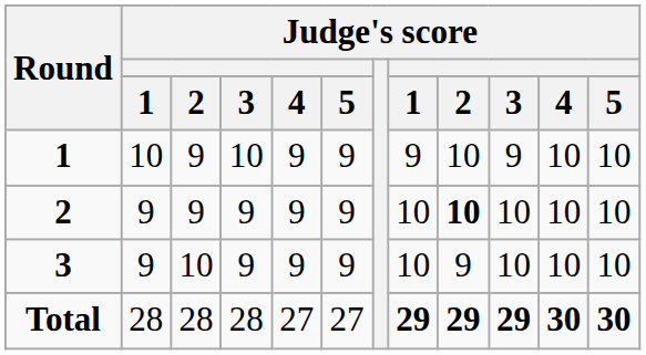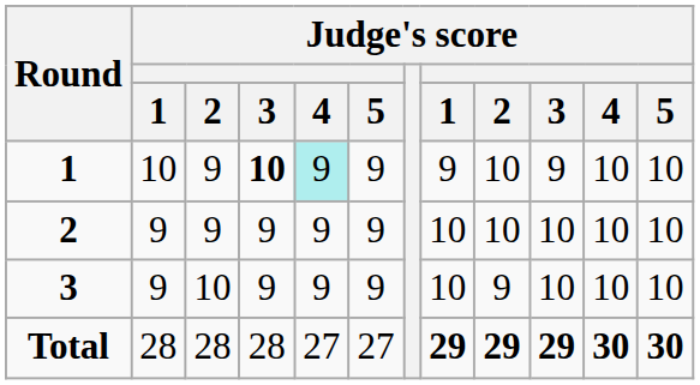row 4 | column 4: normal -> bold
row 4 | column 5: no background -> paleturquoise background
row 5 | column 9: bold -> normal
